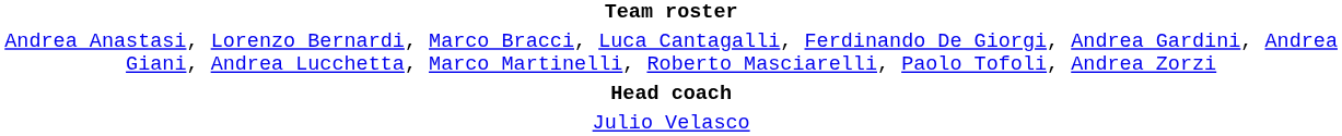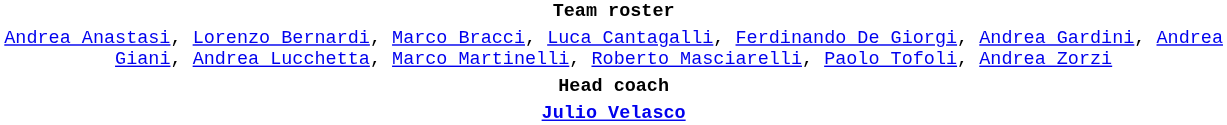row 4 | column 1: normal -> bold
